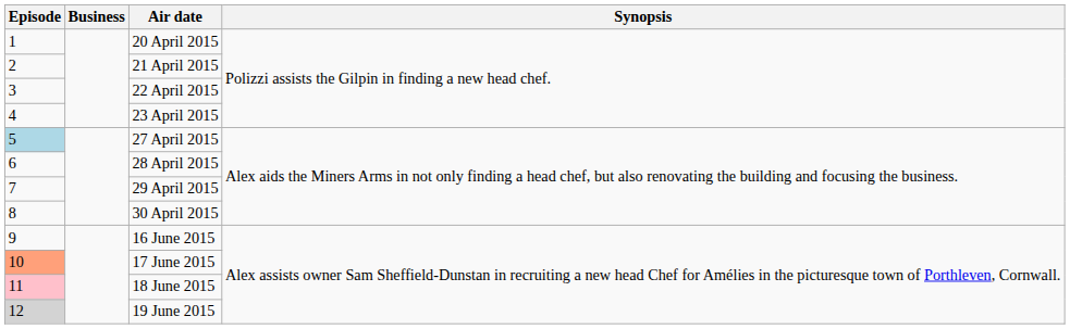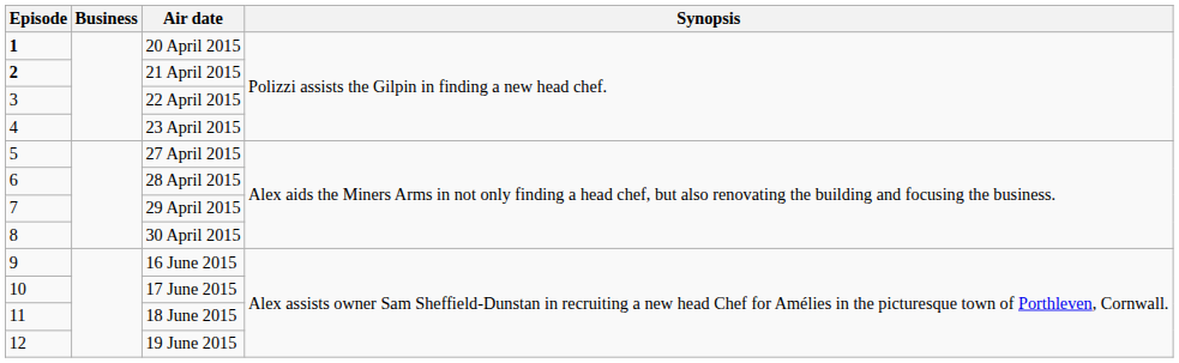20 April 2015 | Episode: normal -> bold
21 April 2015 | Episode: normal -> bold
27 April 2015 | Episode: lightblue background -> no background
17 June 2015 | Episode: lightsalmon background -> no background
18 June 2015 | Episode: pink background -> no background
19 June 2015 | Episode: lightgrey background -> no background
